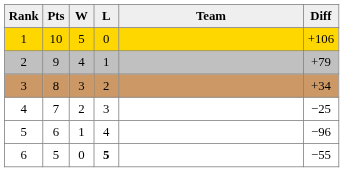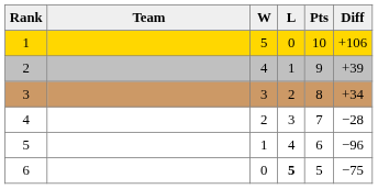columns swapped: Team <-> Pts
row 3 | Diff: +79 -> +39
row 5 | Diff: −25 -> −28
row 7 | Diff: −55 -> −75
